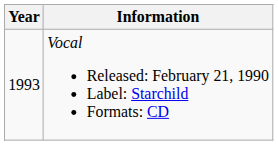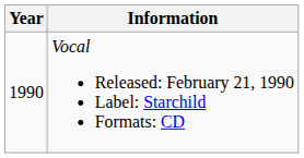row 2 | Year: 1993 -> 1990
